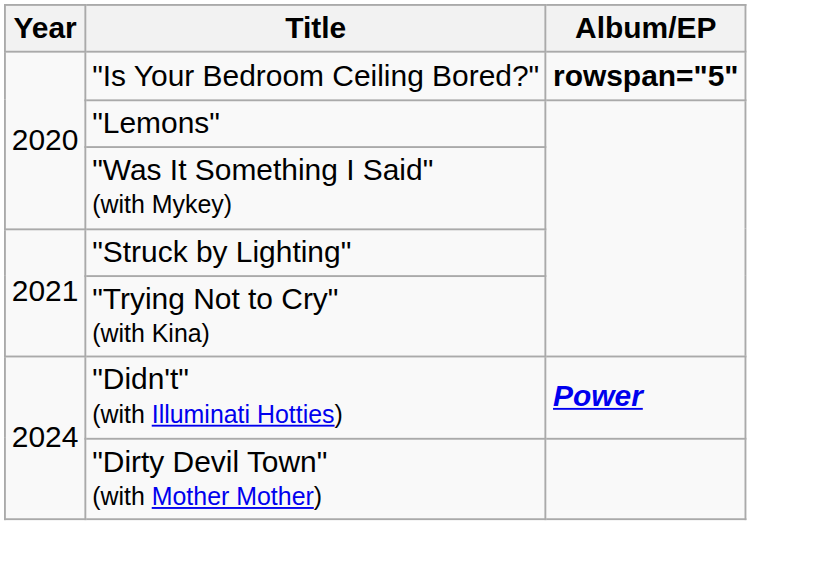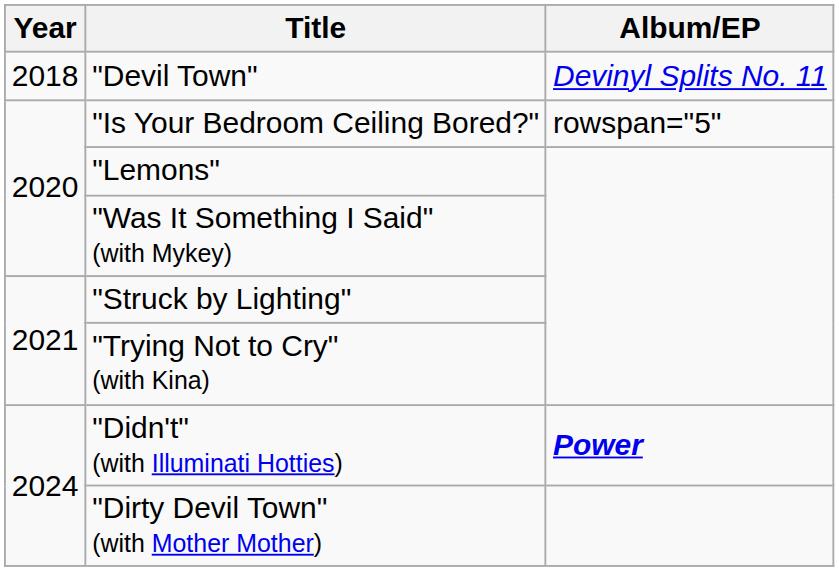+ row: 2018 | "Devil Town" | Devinyl Splits No. 11
"Is Your Bedroom Ceiling Bored?" | Album/EP: bold -> normal
